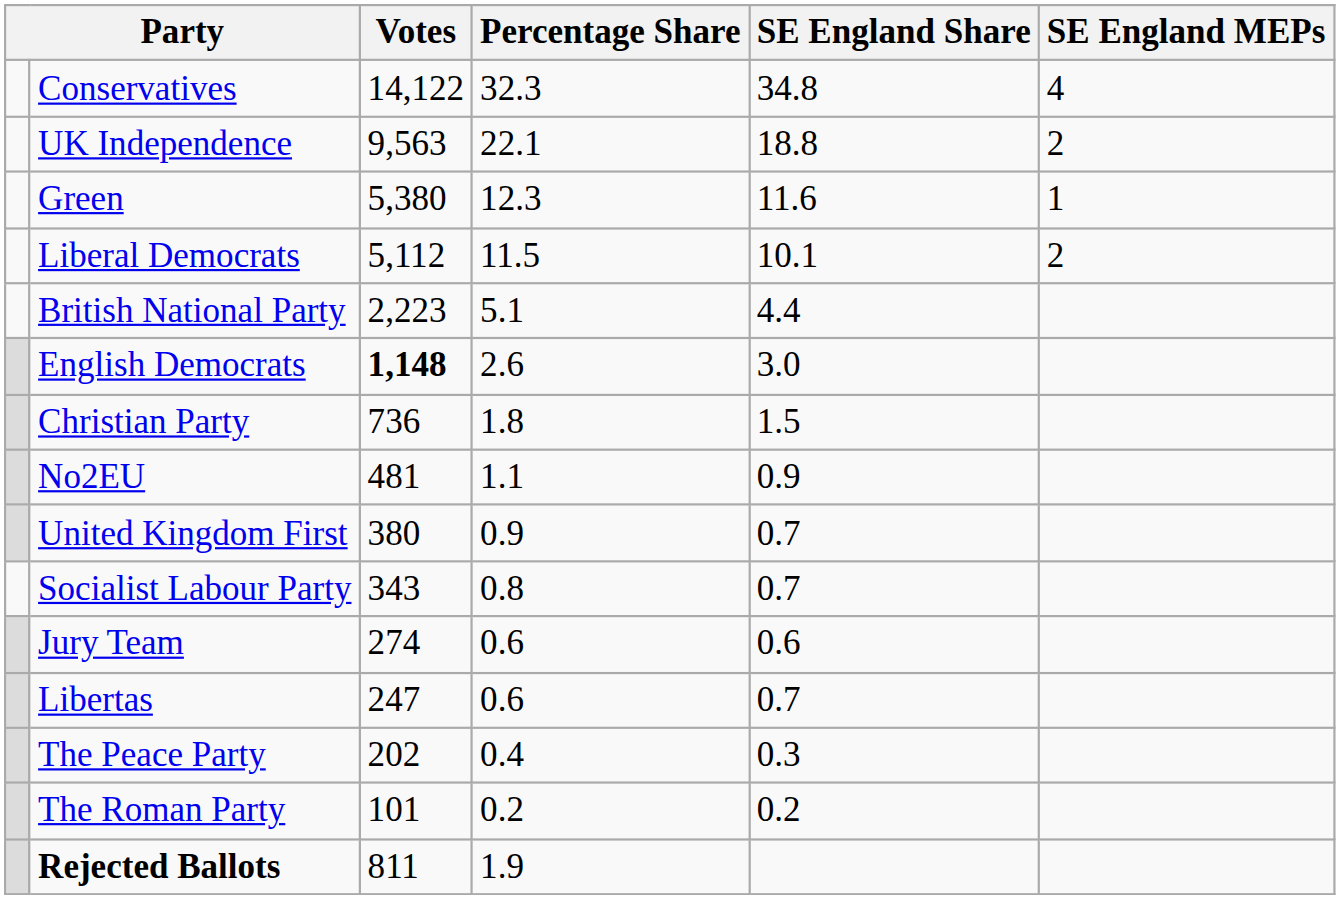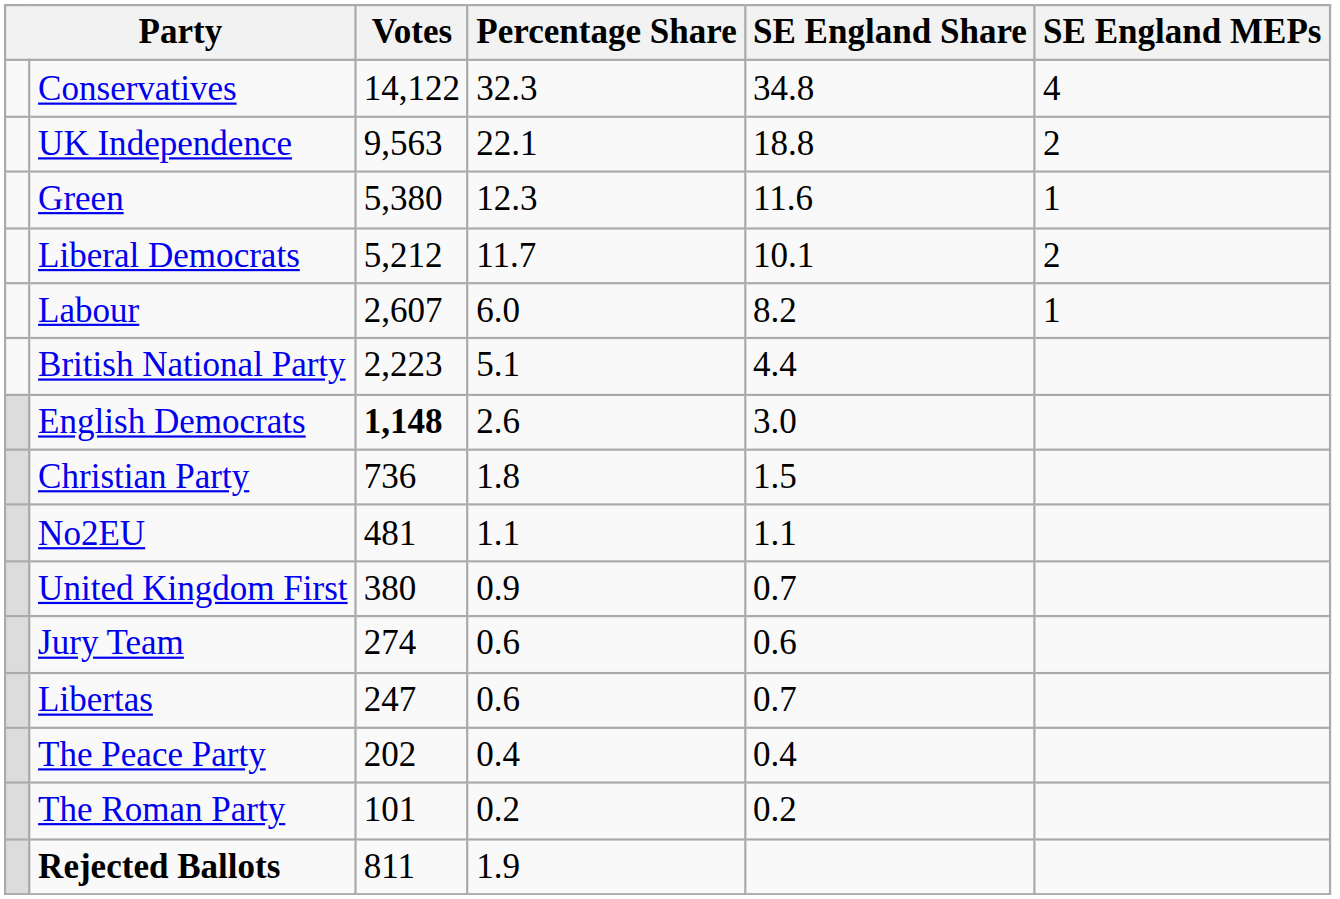Liberal Democrats | Votes: 5,112 -> 5,212
Liberal Democrats | Percentage Share: 11.5 -> 11.7
+ row: Labour | 2,607 | 6.0 | 8.2 | 1
No2EU | SE England Share: 0.9 -> 1.1
- row: Socialist Labour Party | 343 | 0.8 | 0.7
The Peace Party | SE England Share: 0.3 -> 0.4
